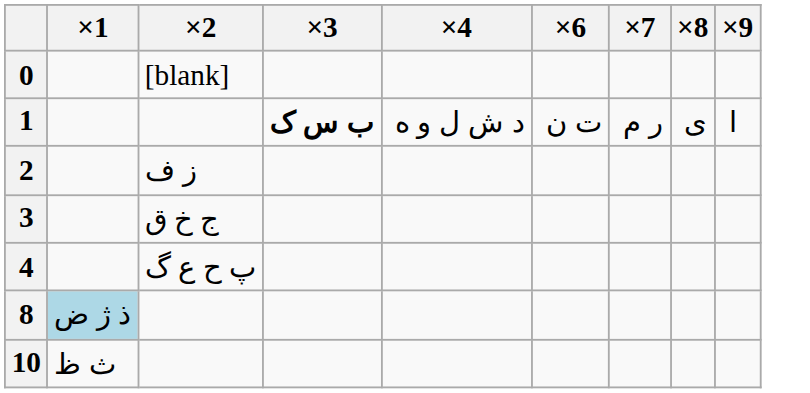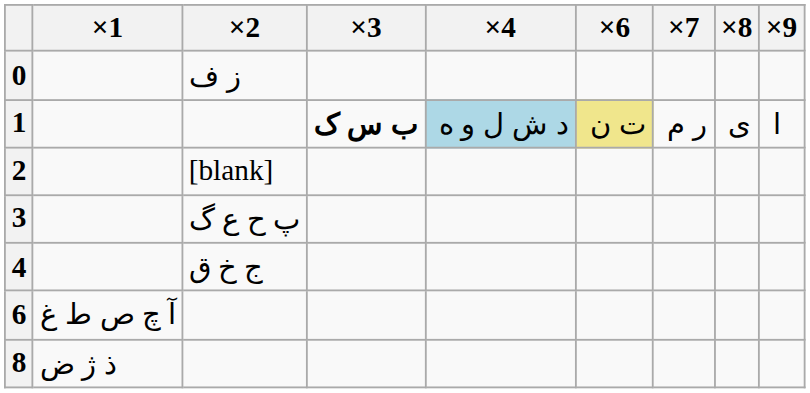0 | ×2: [blank] -> ﺯ ﻑ
1 | ×4: no background -> lightblue background
1 | ×6: no background -> khaki background
2 | ×2: ﺯ ﻑ -> [blank]
3 | ×2: ﺝ ﺥ ﻕ -> پ ﺡ ﻉ گ
4 | ×2: پ ﺡ ﻉ گ -> ﺝ ﺥ ﻕ
+ row: 6 | آ چ ﺹ ﻁ ﻍ
8 | ×1: lightblue background -> no background
- row: 10 | ﺙ ﻅ
